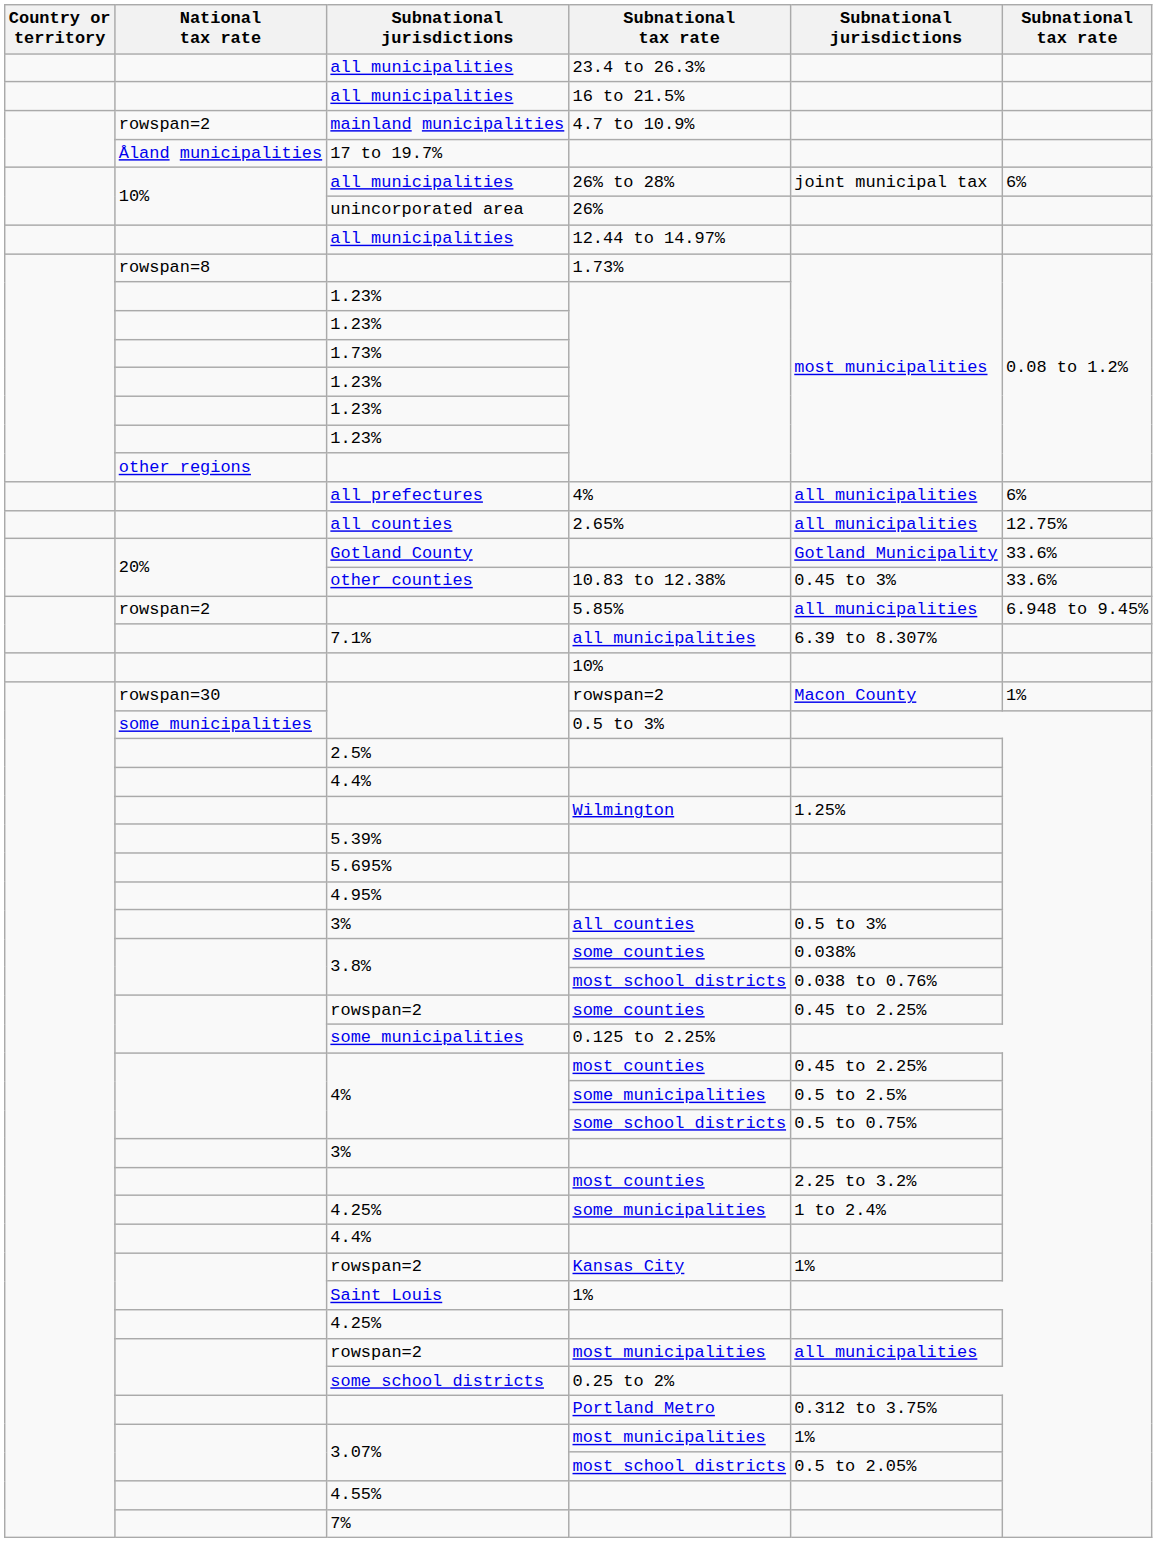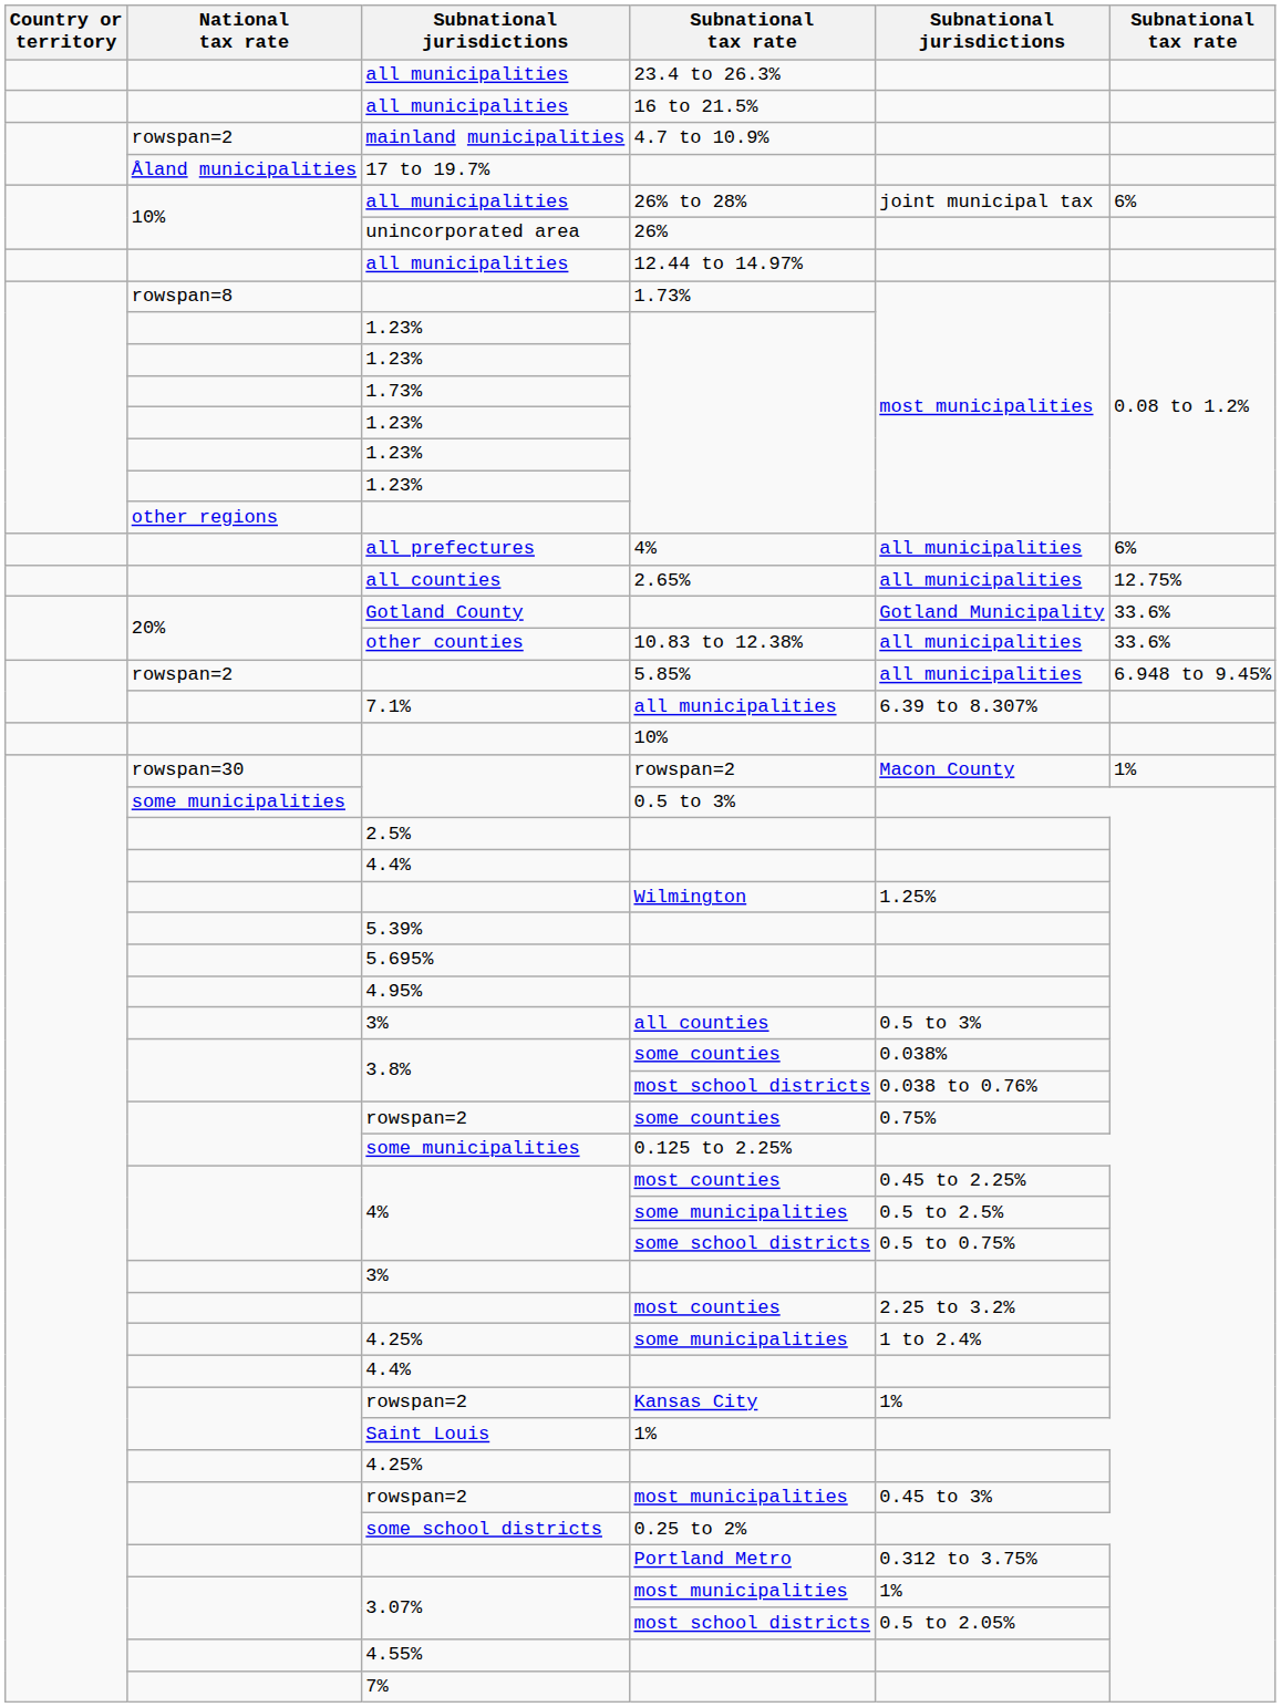10.83 to 12.38% | column 5: 0.45 to 3% -> all municipalities
rowspan=2 / some counties | column 5: 0.45 to 2.25% -> 0.75%
rowspan=2 / most municipalities | column 5: all municipalities -> 0.45 to 3%
